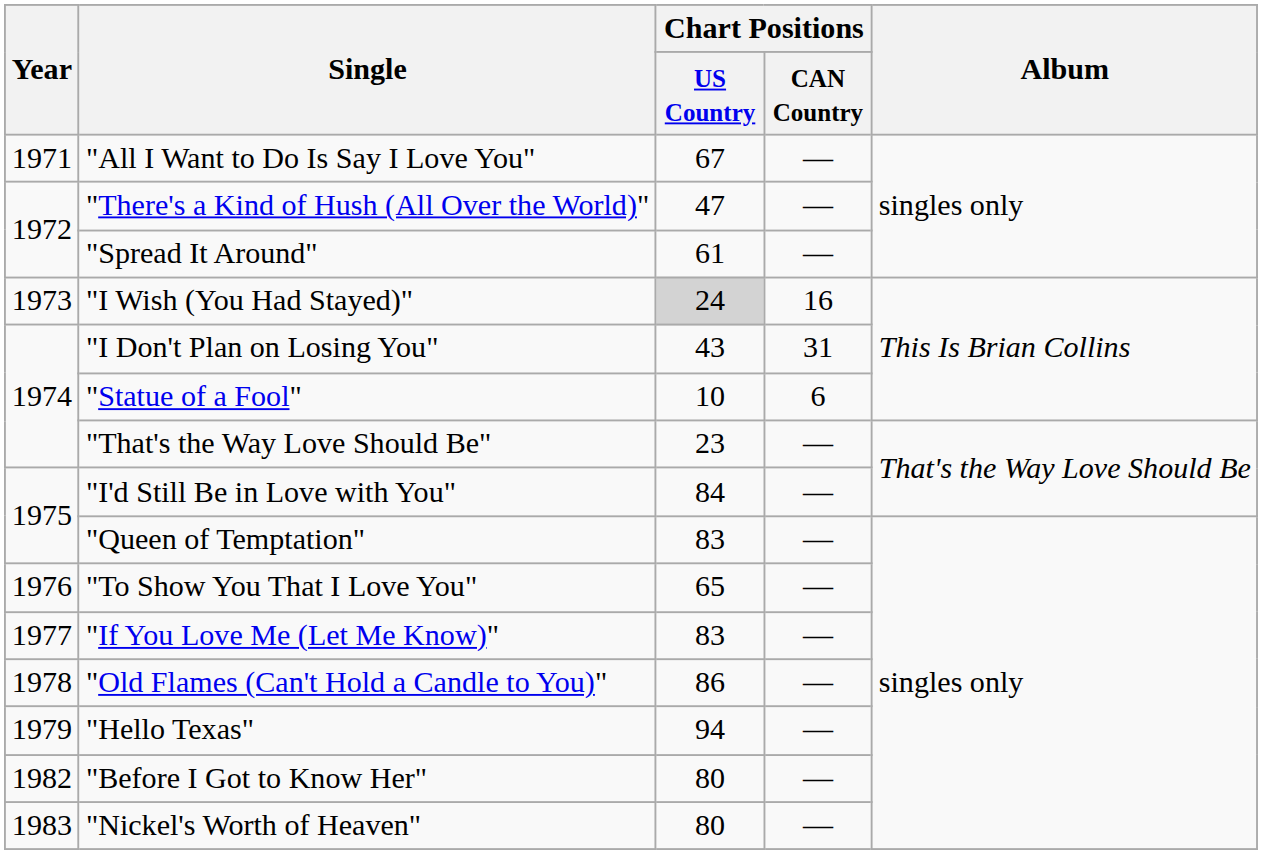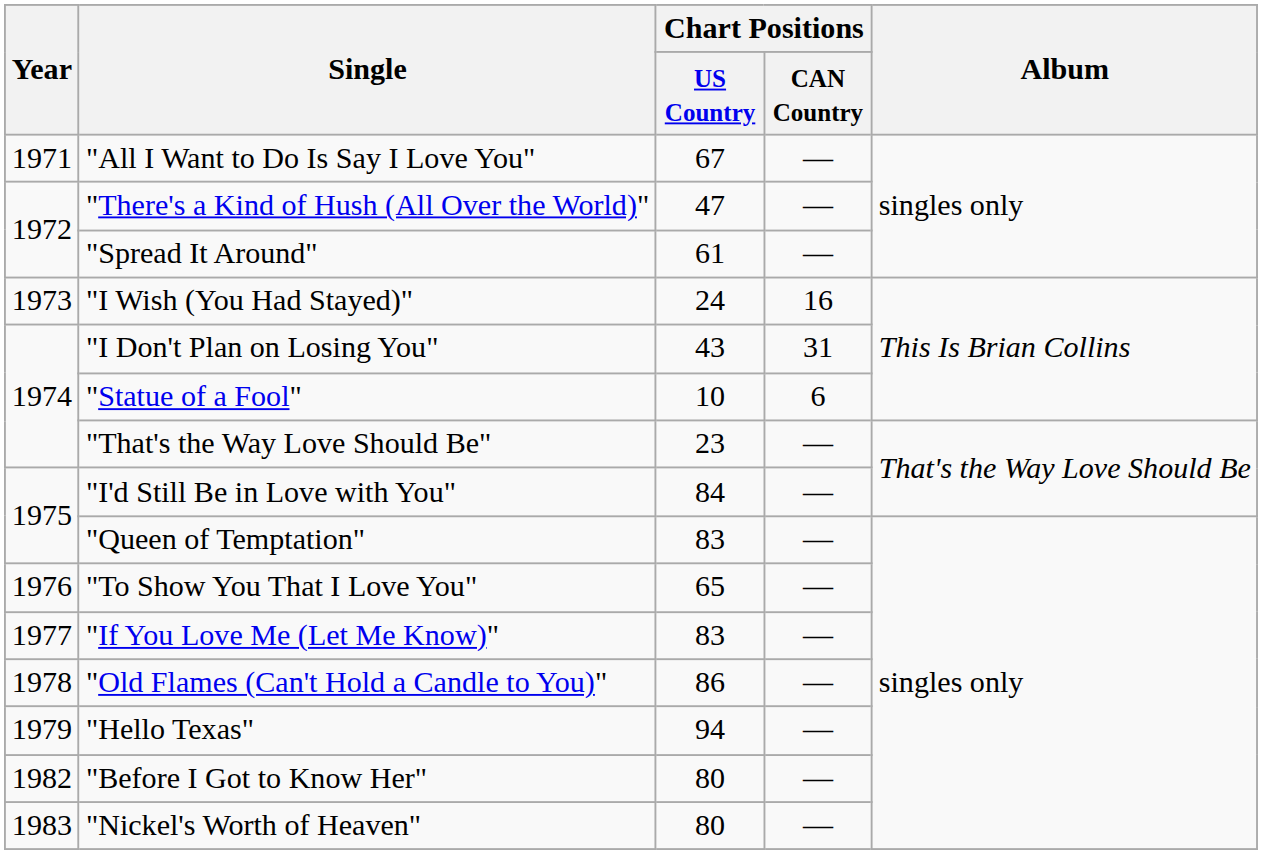"I Wish (You Had Stayed)" | Chart Positions / US Country: lightgrey background -> no background
